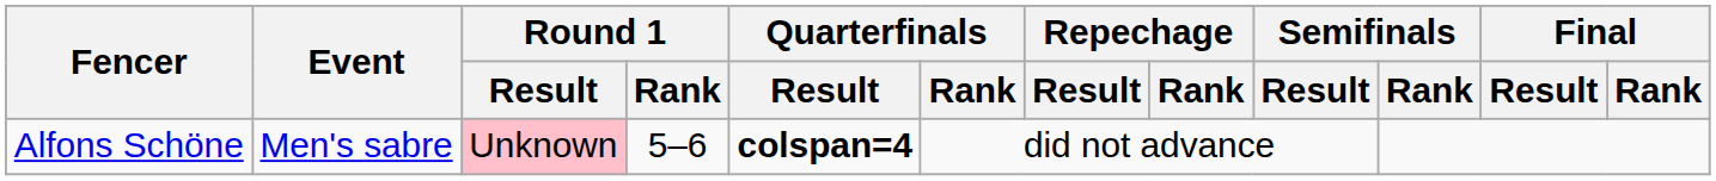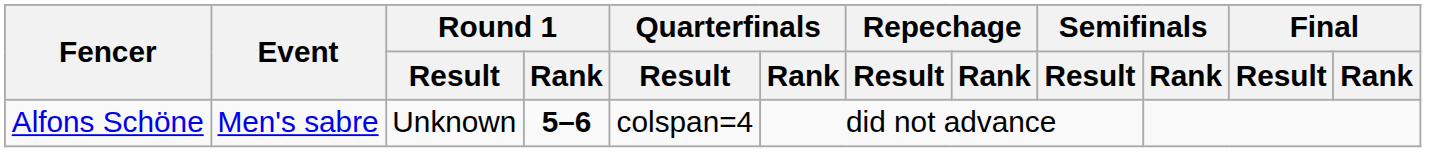Alfons Schöne | Round 1 / Result: pink background -> no background
Alfons Schöne | Round 1 / Rank: normal -> bold
Alfons Schöne | Quarterfinals / Result: bold -> normal
